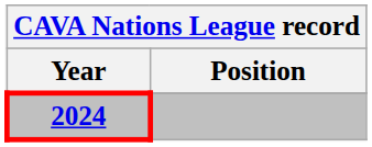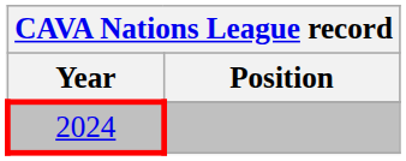2024 | Year: bold -> normal
